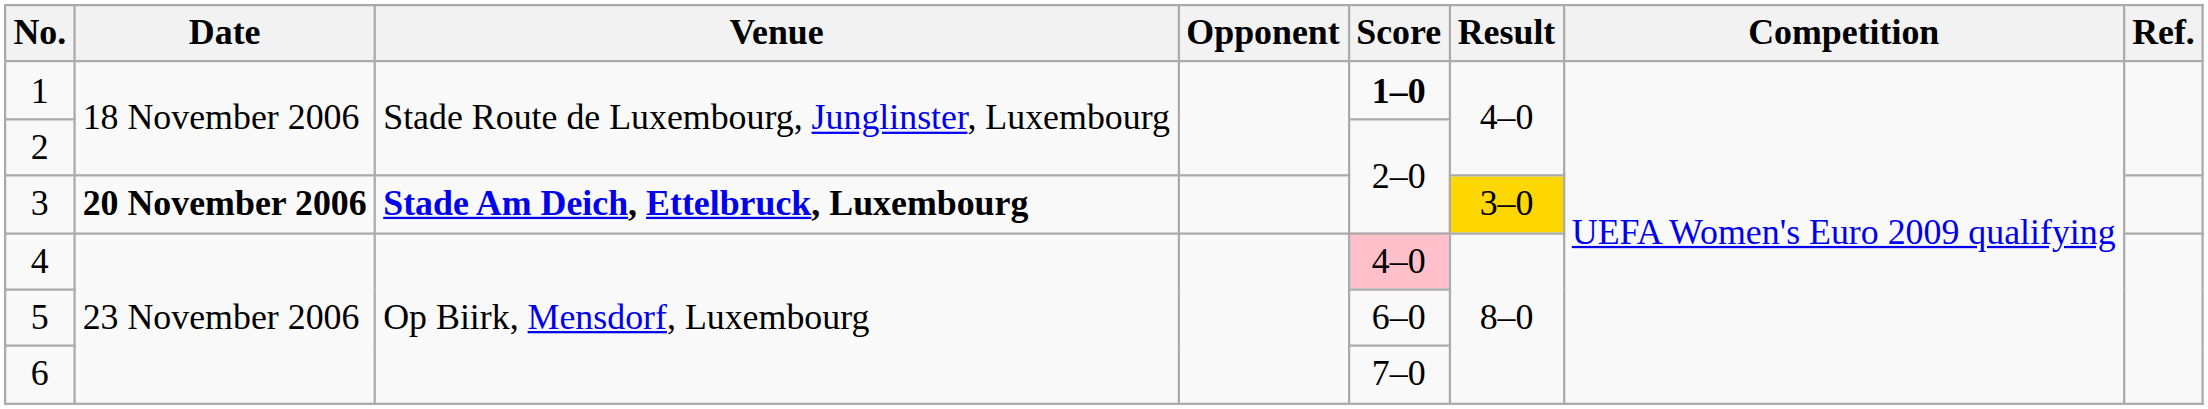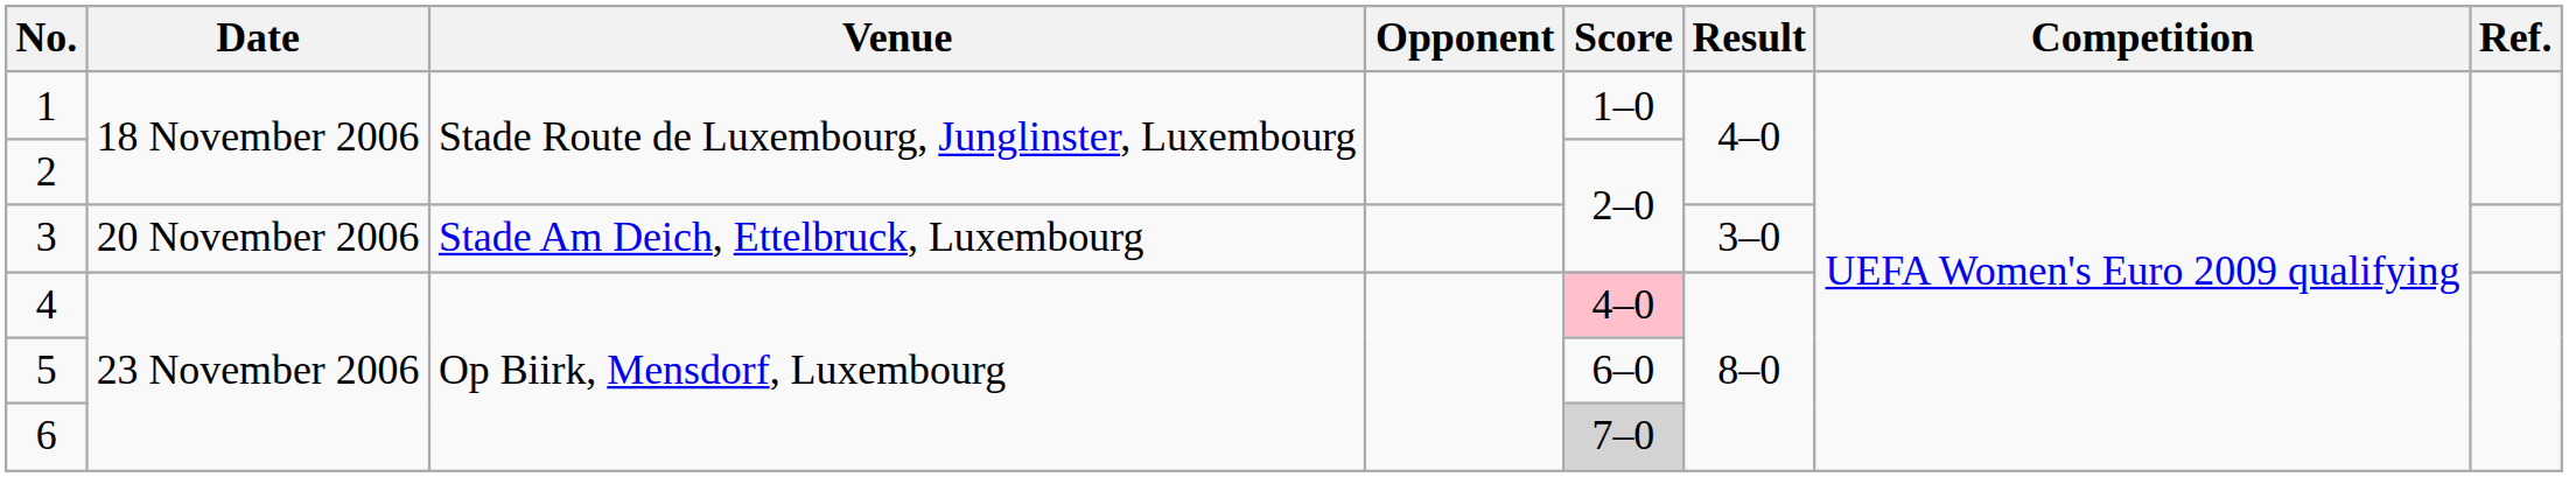1 | Score: bold -> normal
3 | Date: bold -> normal
3 | Venue: bold -> normal
3 | Result: gold background -> no background
6 | Score: no background -> lightgrey background
